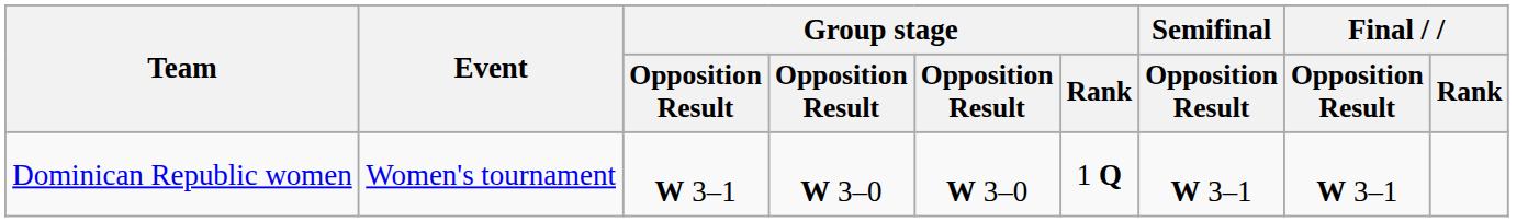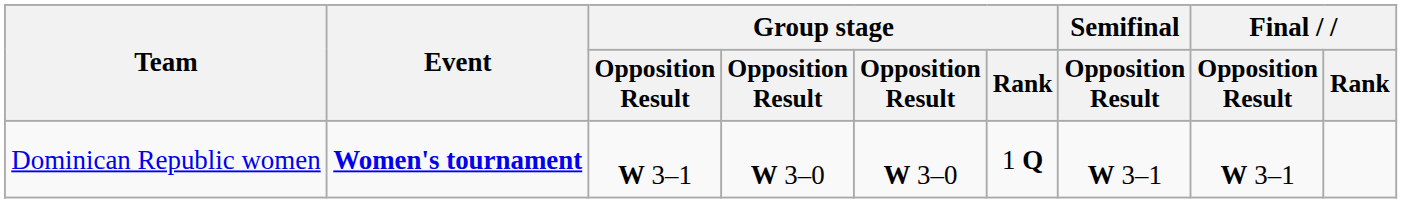Dominican Republic women | Event: normal -> bold
